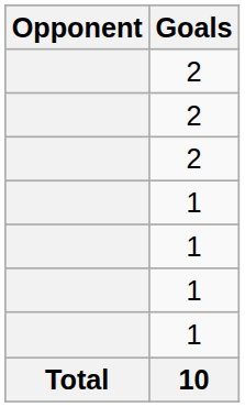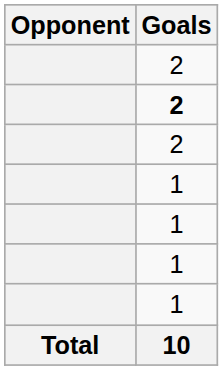row 3 | Goals: normal -> bold
